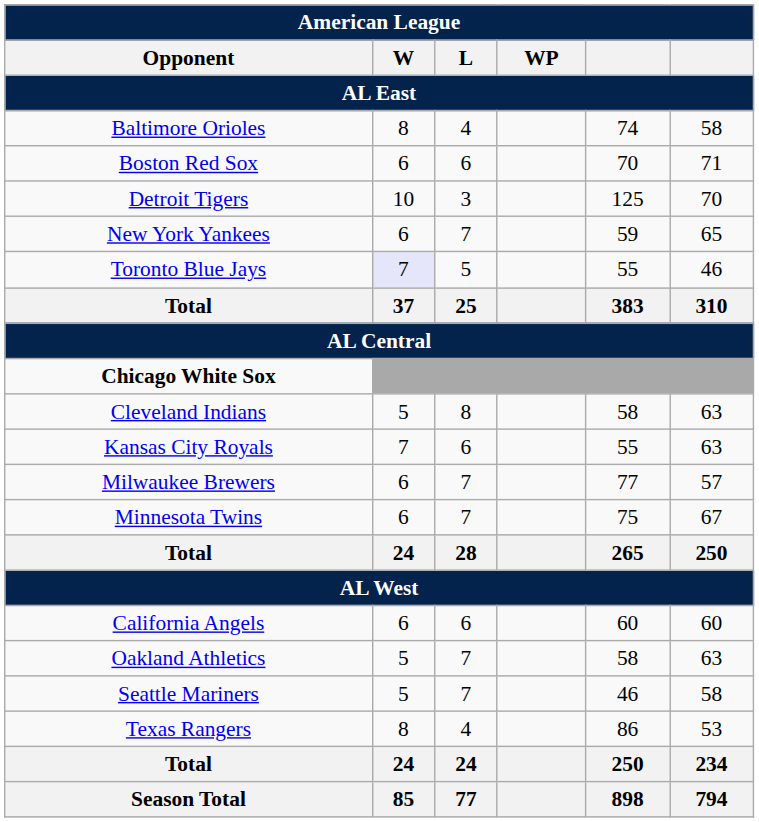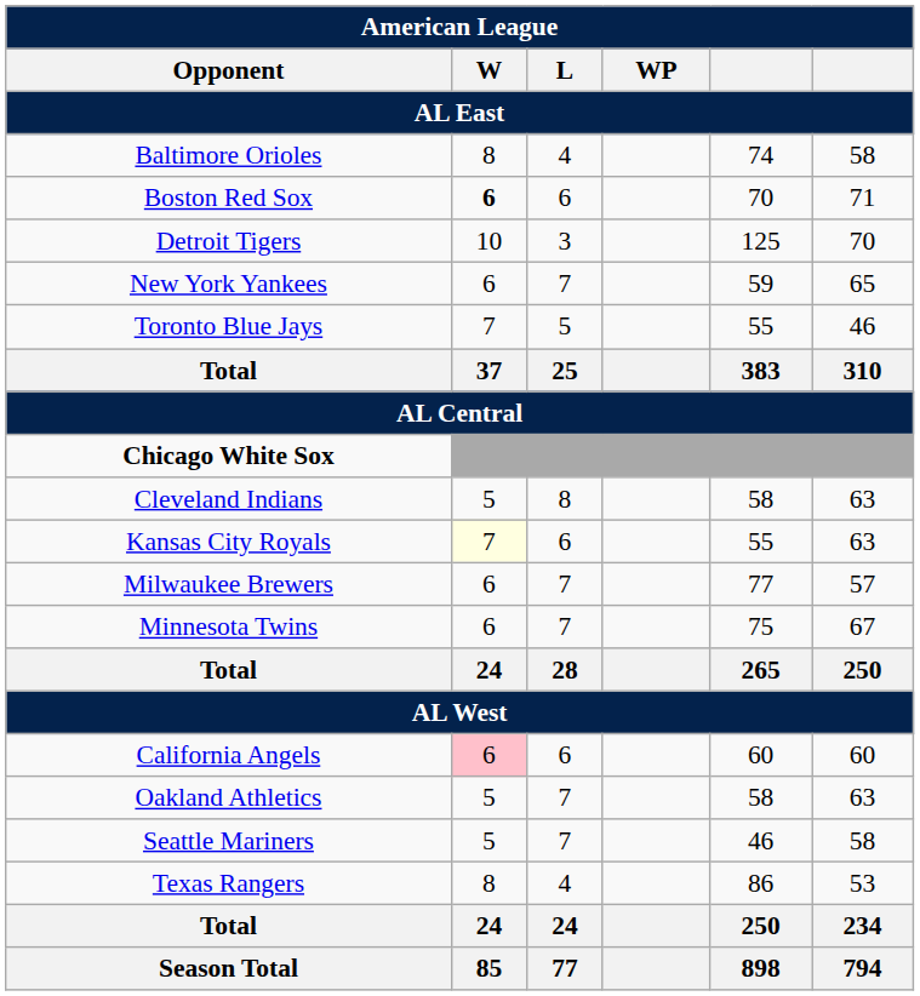Boston Red Sox | W: normal -> bold
Toronto Blue Jays | W: lavender background -> no background
Kansas City Royals | W: no background -> lightyellow background
California Angels | W: no background -> pink background
